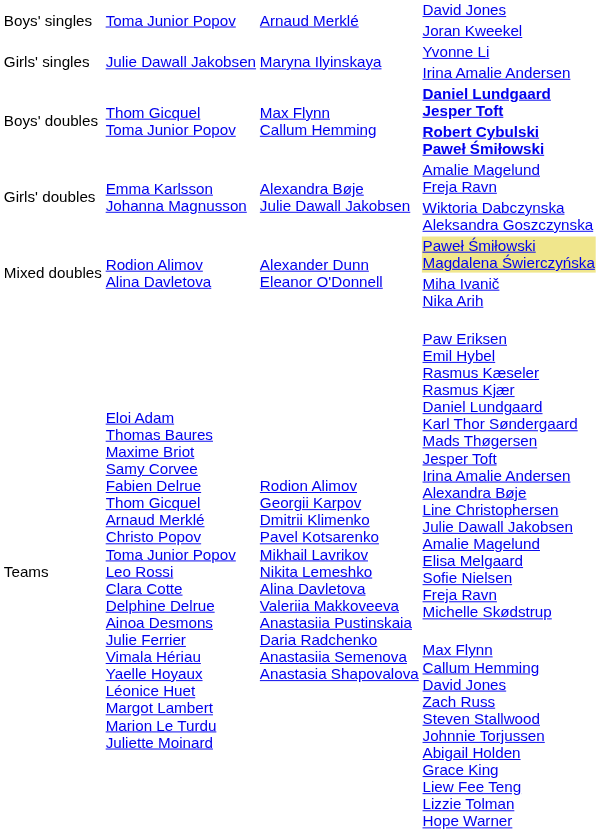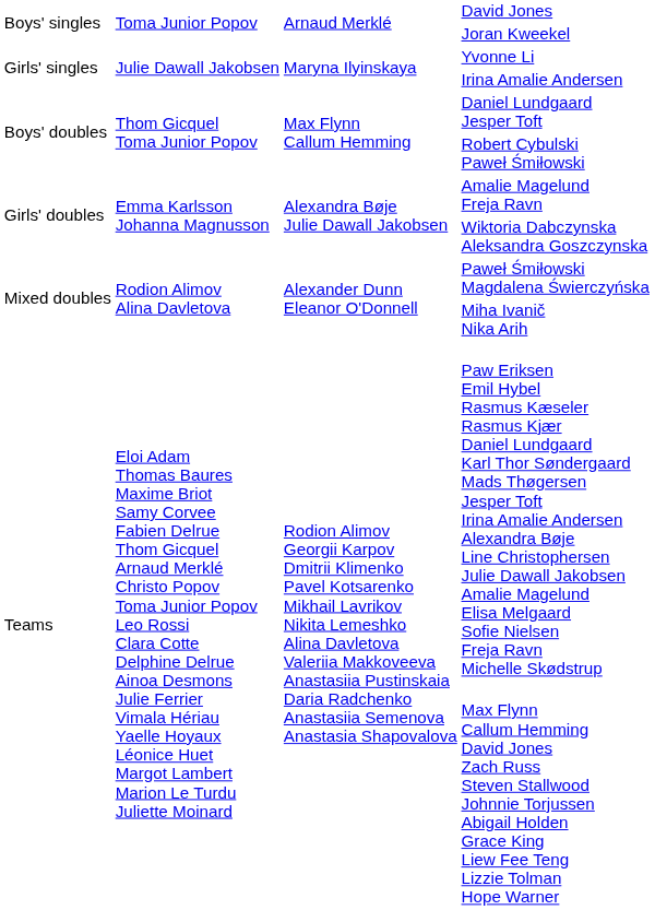Daniel Lundgaard Jesper Toft | column 4: bold -> normal
Robert Cybulski Paweł Śmiłowski | column 4: bold -> normal
Paweł Śmiłowski Magdalena Świerczyńska | column 4: khaki background -> no background
